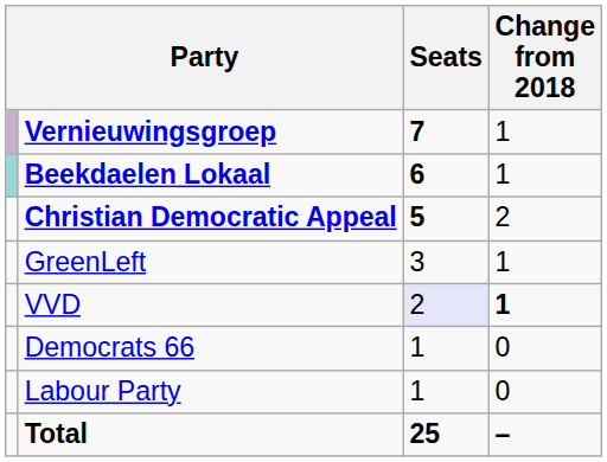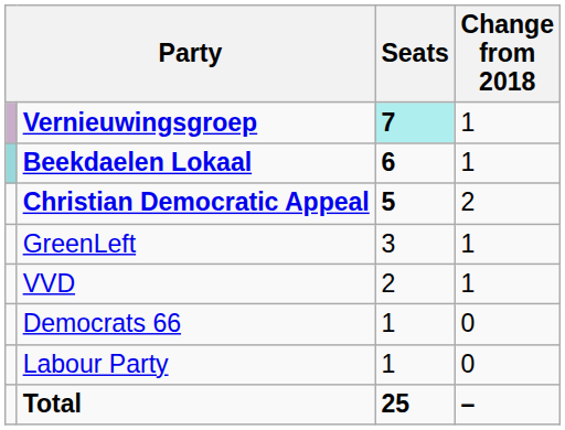Vernieuwingsgroep | Seats: no background -> paleturquoise background
VVD | Seats: lavender background -> no background
VVD | Change from 2018: bold -> normal
